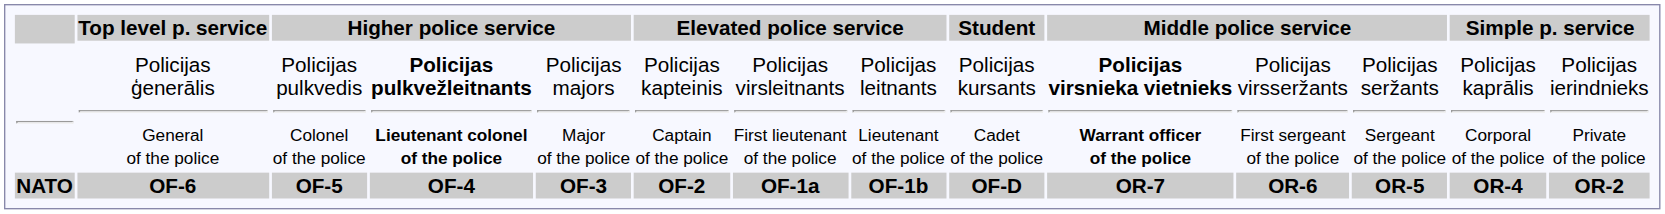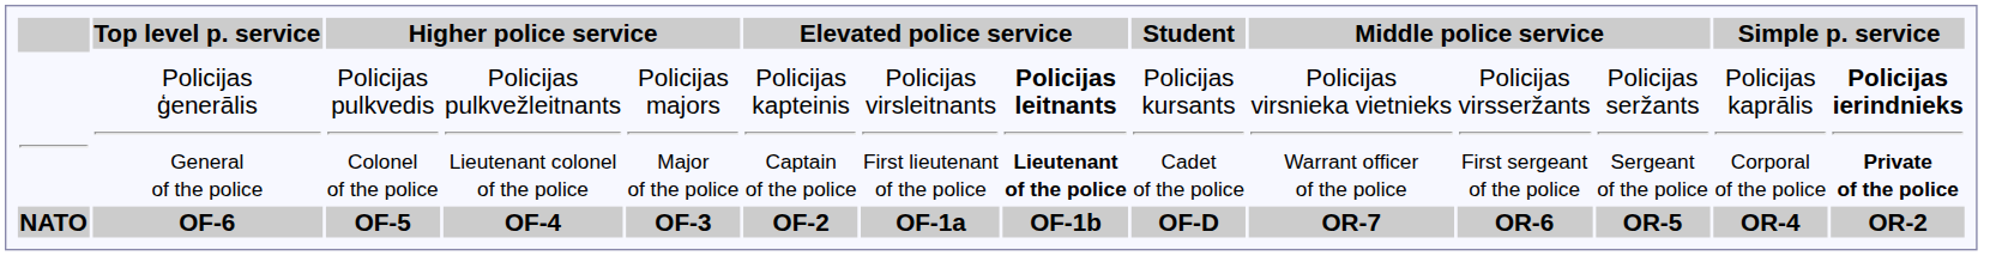Policijas ģenerālis General of the police | column 4: bold -> normal
Policijas ģenerālis General of the police | column 8: normal -> bold
Policijas ģenerālis General of the police | column 10: bold -> normal
Policijas ģenerālis General of the police | column 14: normal -> bold
